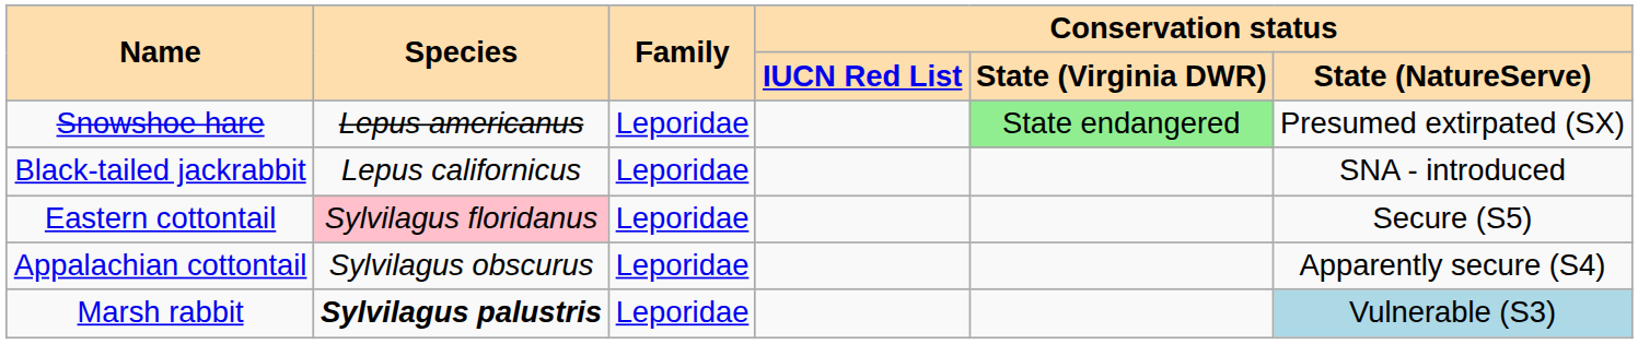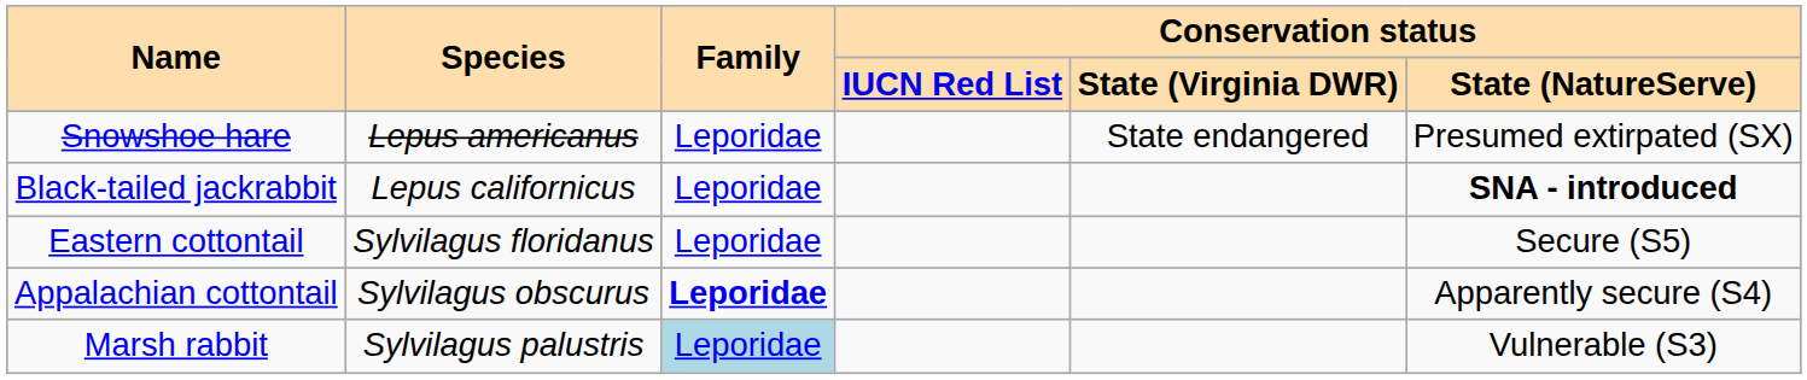Snowshoe hare | Conservation status / State (Virginia DWR): lightgreen background -> no background
Black-tailed jackrabbit | Conservation status / State (NatureServe): normal -> bold
Eastern cottontail | Species: pink background -> no background
Appalachian cottontail | Family: normal -> bold
Marsh rabbit | Species: bold -> normal
Marsh rabbit | Family: no background -> lightblue background
Marsh rabbit | Conservation status / State (NatureServe): lightblue background -> no background
